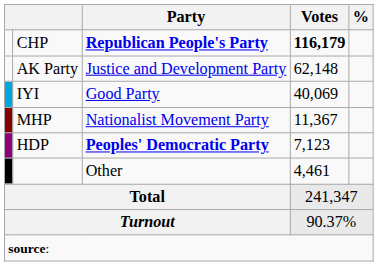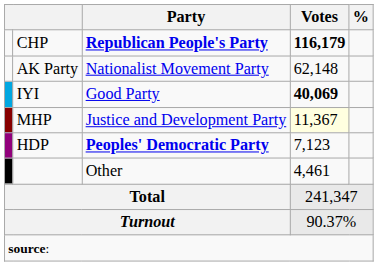AK Party | Party: Justice and Development Party -> Nationalist Movement Party
IYI | Votes: normal -> bold
MHP | Party: Nationalist Movement Party -> Justice and Development Party
MHP | Votes: no background -> lightyellow background
